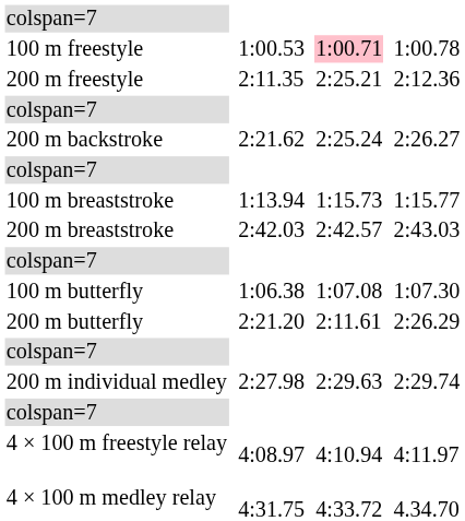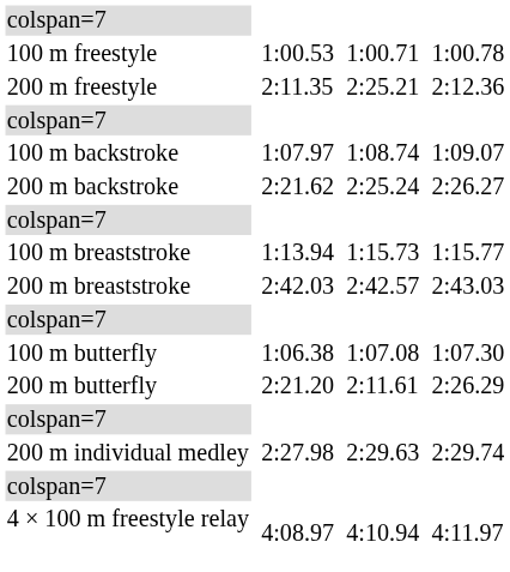100 m freestyle | column 3: pink background -> no background
+ row: 100 m backstroke | 1:07.97 | 1:08.74 | 1:09.07
- row: 4 × 100 m medley relay | 4:31.75 | 4:33.72 | 4.34.70
